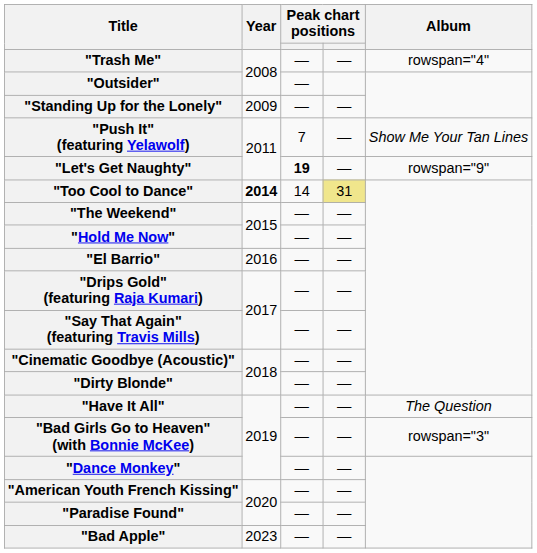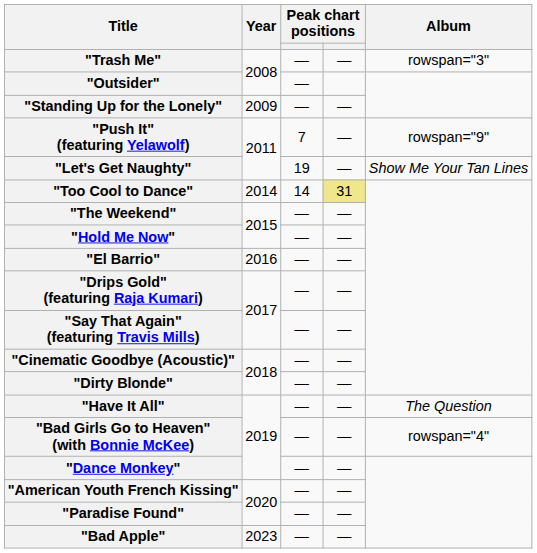"Trash Me" | Album: rowspan="4" -> rowspan="3"
"Push It" (featuring Yelawolf) | Album: Show Me Your Tan Lines -> rowspan="9"
"Let's Get Naughty" | column 3: bold -> normal
"Let's Get Naughty" | Album: rowspan="9" -> Show Me Your Tan Lines
"Too Cool to Dance" | Year: bold -> normal
"Bad Girls Go to Heaven" (with Bonnie McKee) | Album: rowspan="3" -> rowspan="4"
